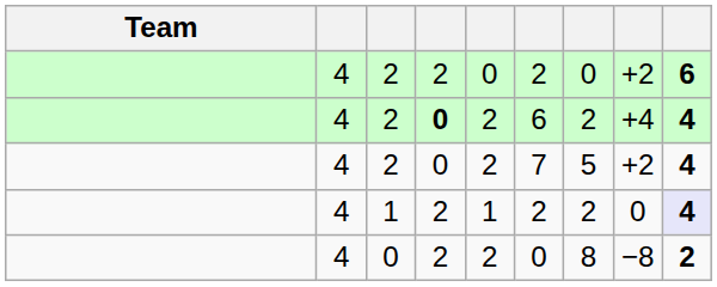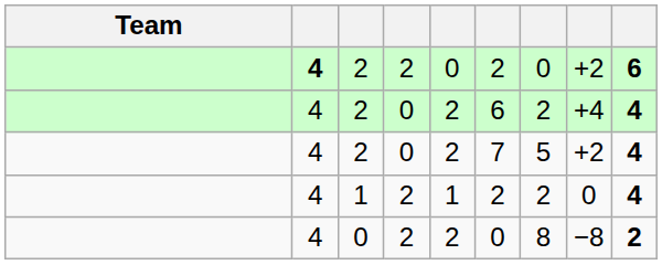row 2 | column 2: normal -> bold
row 3 | column 4: bold -> normal
row 5 | column 9: lavender background -> no background
